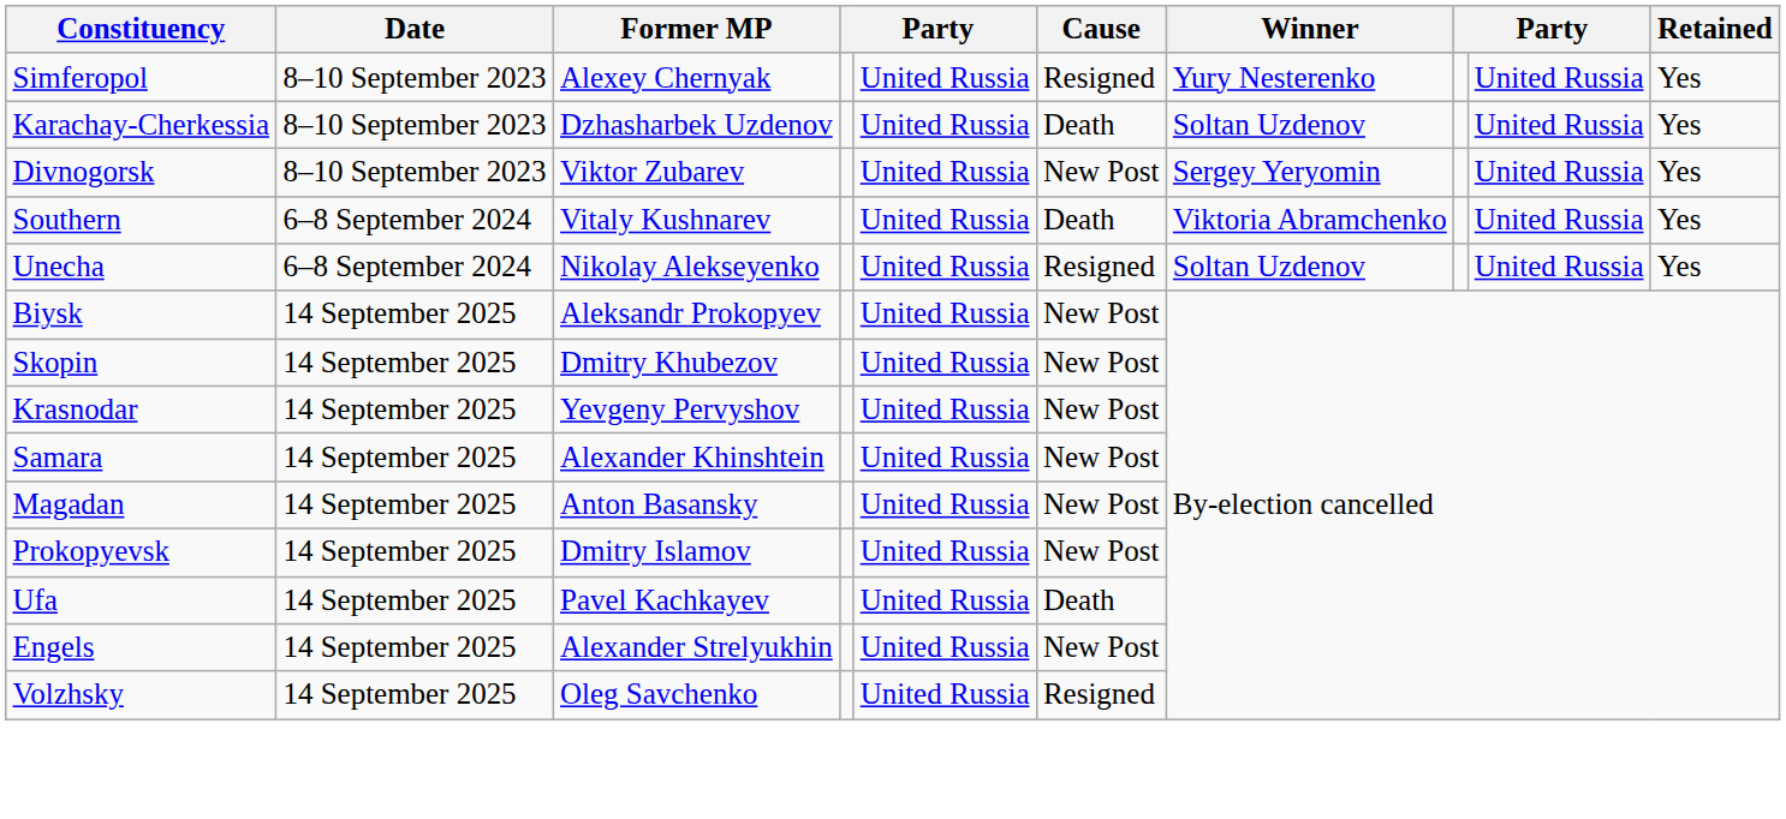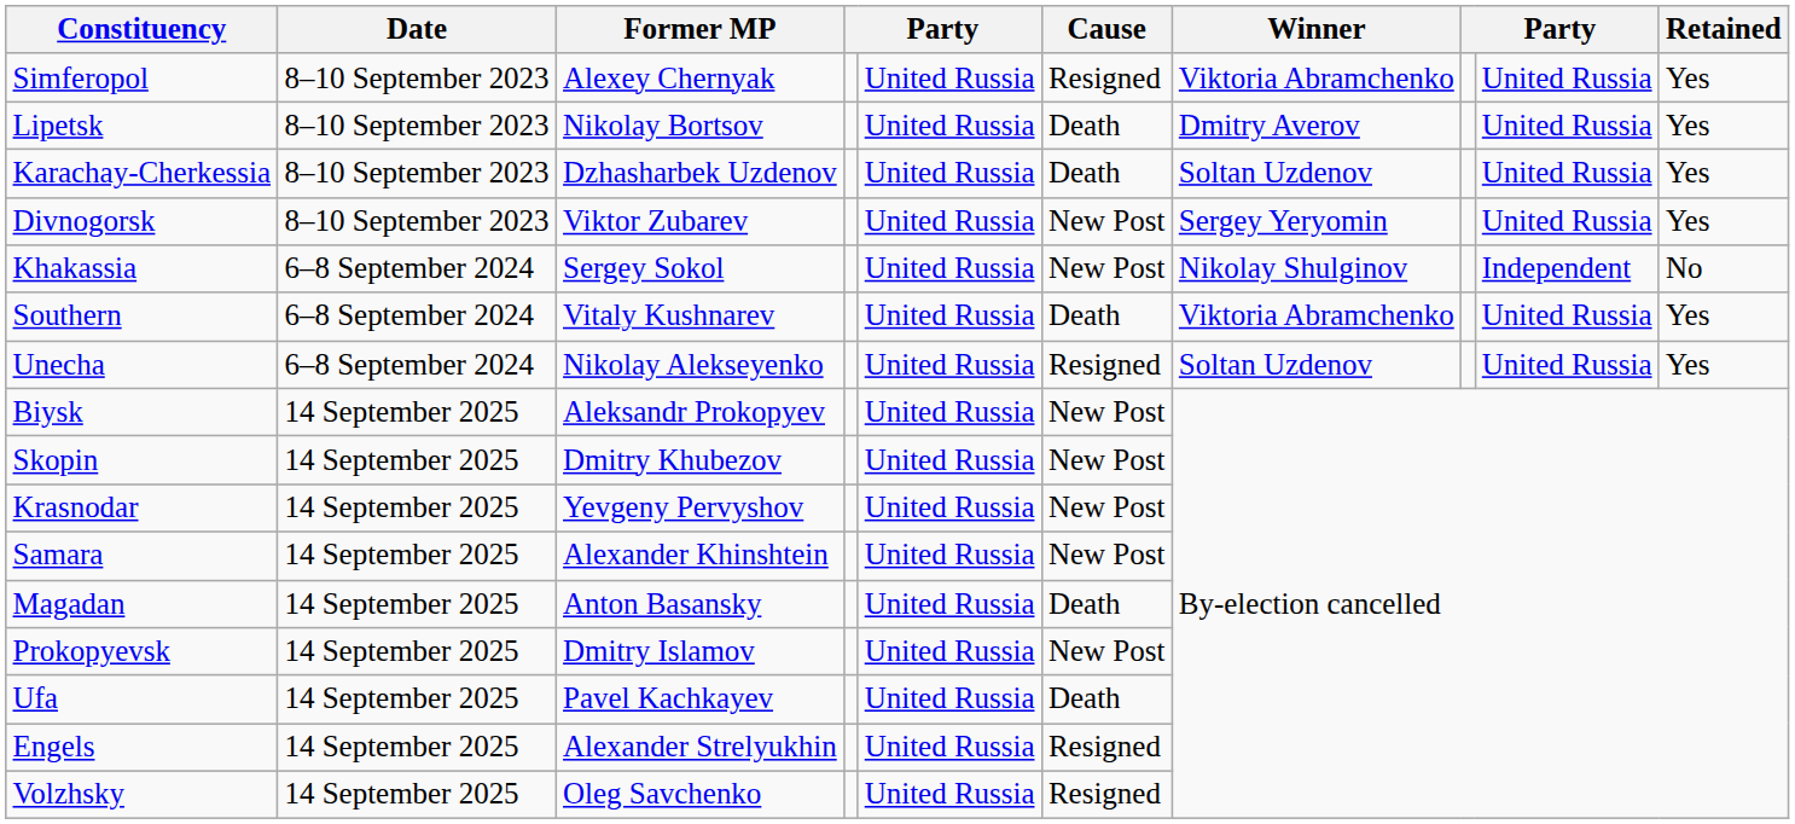Simferopol | Winner: Yury Nesterenko -> Viktoria Abramchenko
+ row: Lipetsk | 8–10 September 2023 | Nikolay Bortsov | United Russia | Death | Dmitry Averov | United Russia | Yes
+ row: Khakassia | 6–8 September 2024 | Sergey Sokol | United Russia | New Post | Nikolay Shulginov | Independent | No
Magadan | Cause: New Post -> Death
Engels | Cause: New Post -> Resigned
